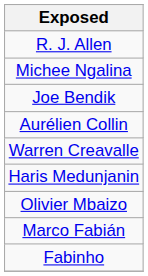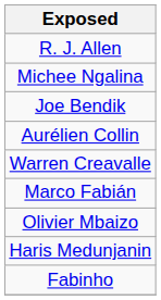row 7 | column 1: Haris Medunjanin -> Marco Fabián
row 9 | column 1: Marco Fabián -> Haris Medunjanin
